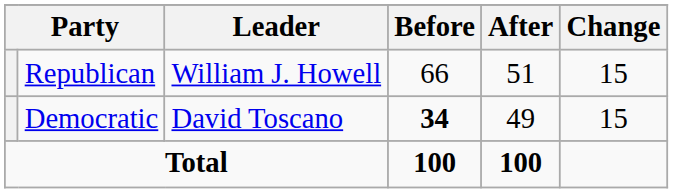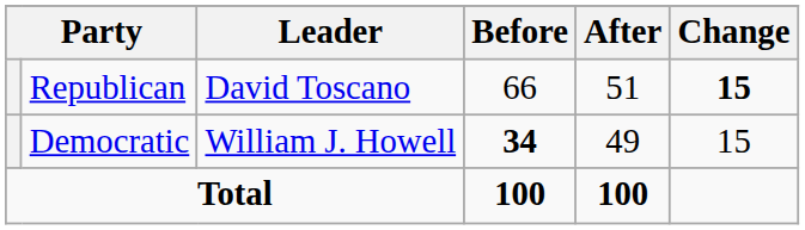Republican | Leader: William J. Howell -> David Toscano
Republican | Change: normal -> bold
Democratic | Leader: David Toscano -> William J. Howell
